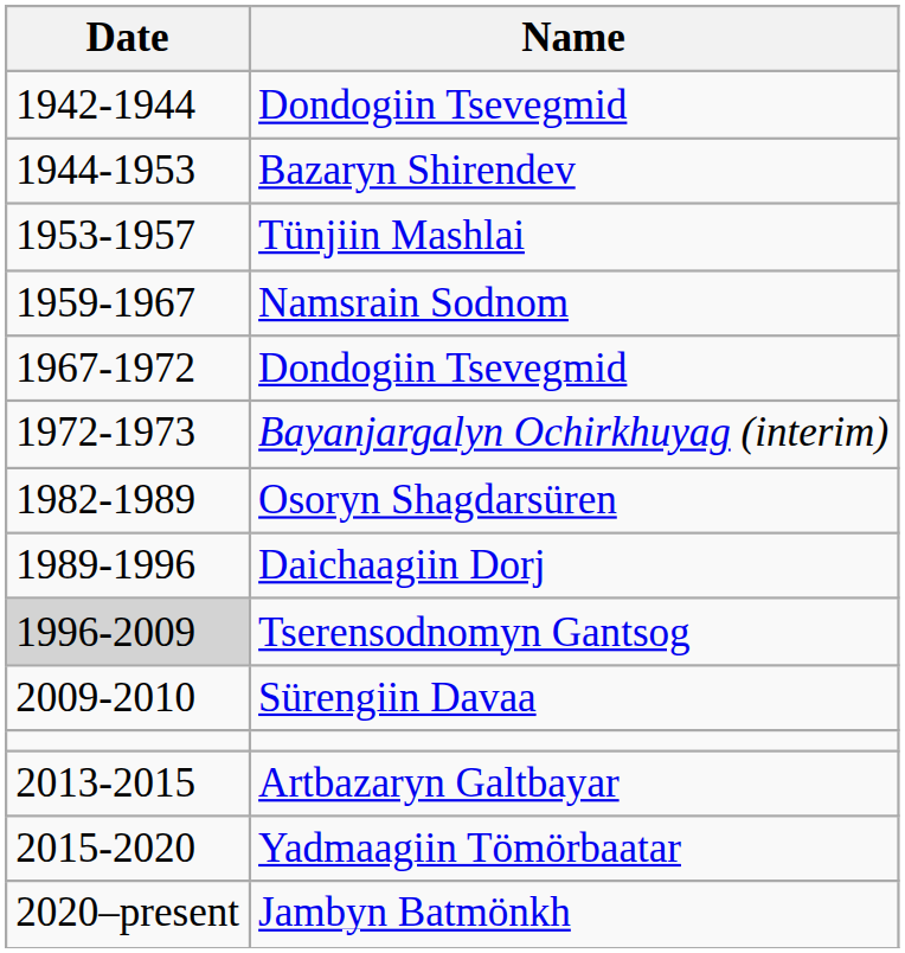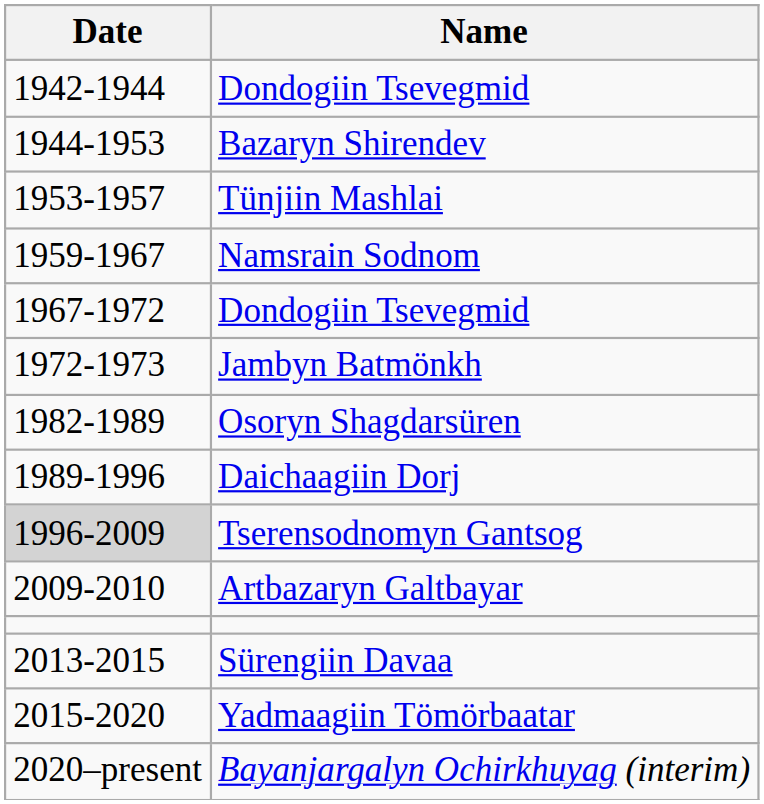row 7 | Name: Bayanjargalyn Ochirkhuyag (interim) -> Jambyn Batmönkh
row 11 | Name: Sürengiin Davaa -> Artbazaryn Galtbayar
row 13 | Name: Artbazaryn Galtbayar -> Sürengiin Davaa
row 15 | Name: Jambyn Batmönkh -> Bayanjargalyn Ochirkhuyag (interim)
